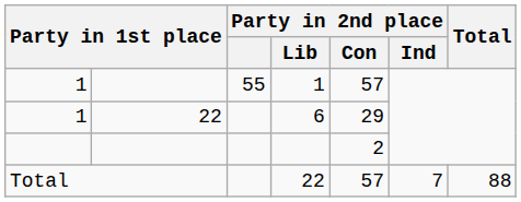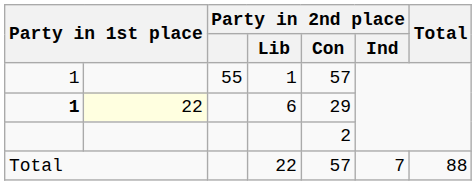6 | column 1: normal -> bold
6 | column 2: no background -> lightyellow background
